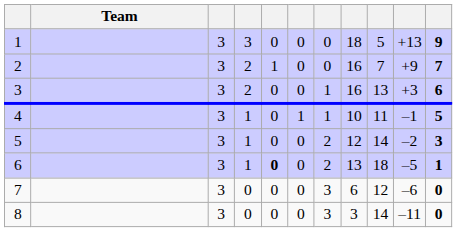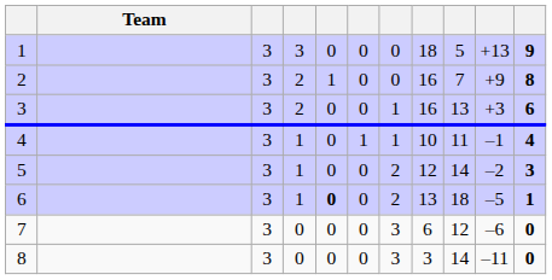row 3 | column 11: 7 -> 8
row 5 | column 11: 5 -> 4
